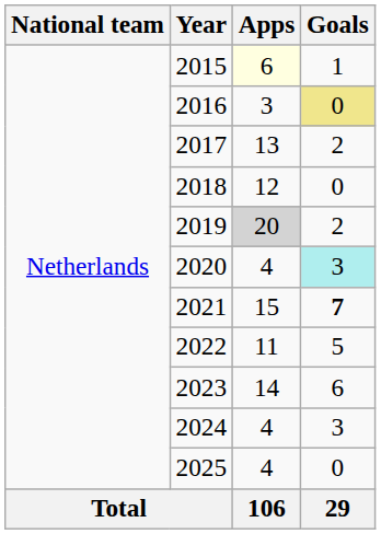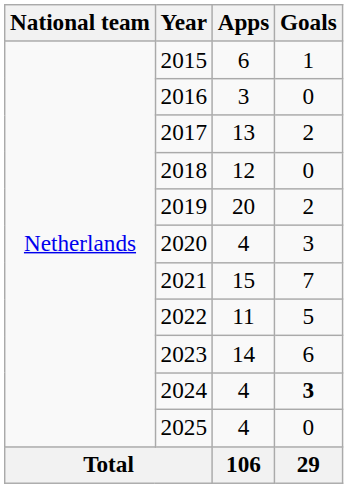2015 | Apps: lightyellow background -> no background
2016 | Goals: khaki background -> no background
2019 | Apps: lightgrey background -> no background
2020 | Goals: paleturquoise background -> no background
2021 | Goals: bold -> normal
2024 | Goals: normal -> bold
